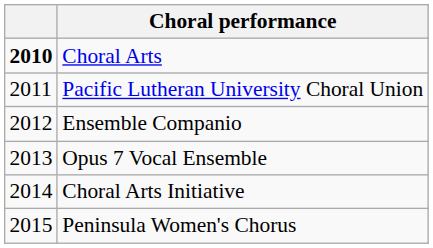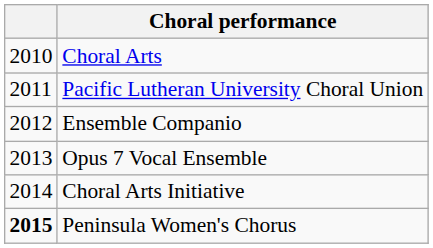Choral Arts | column 1: bold -> normal
Peninsula Women's Chorus | column 1: normal -> bold
